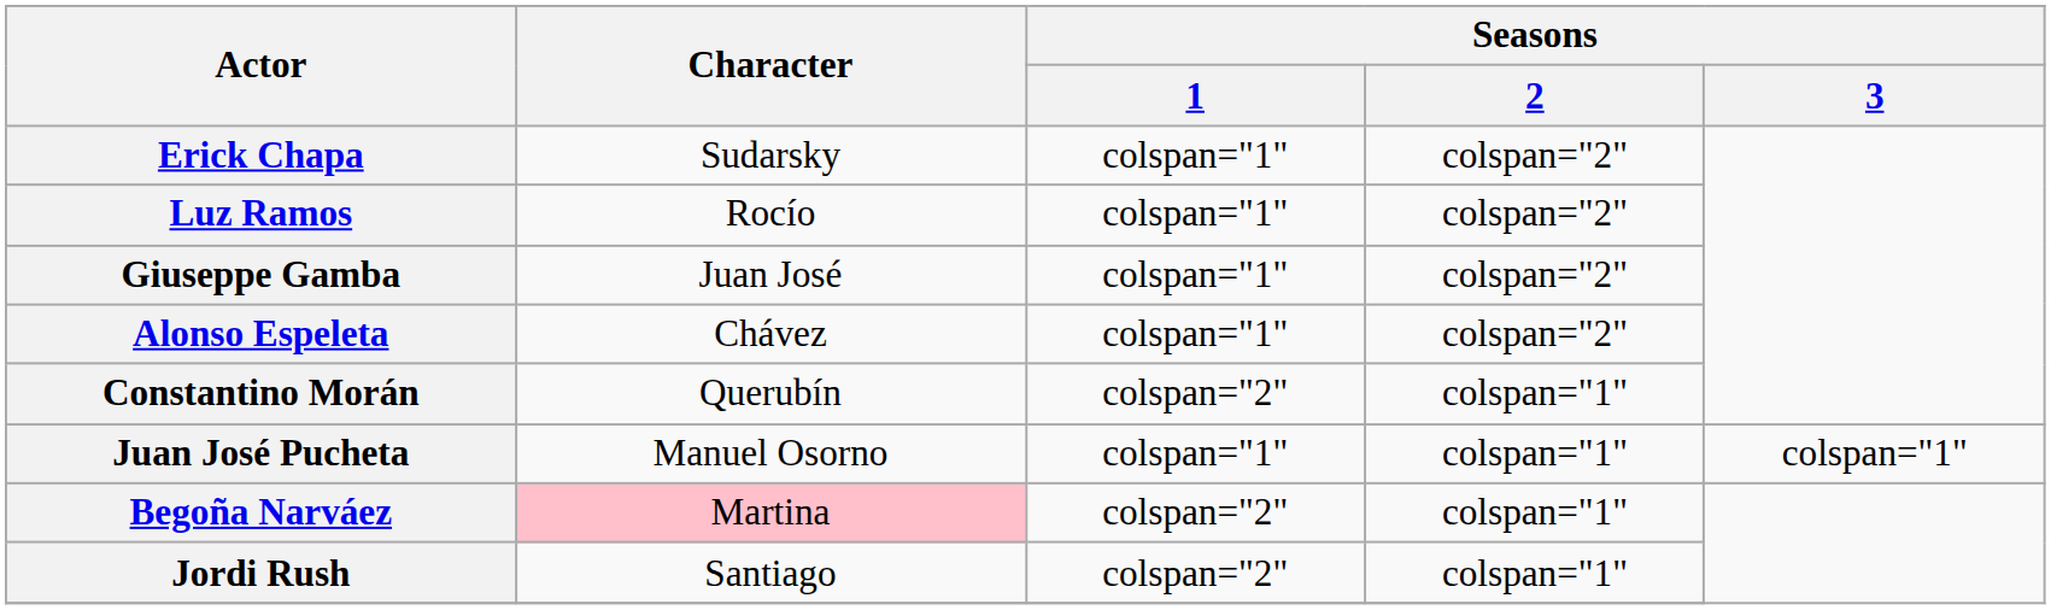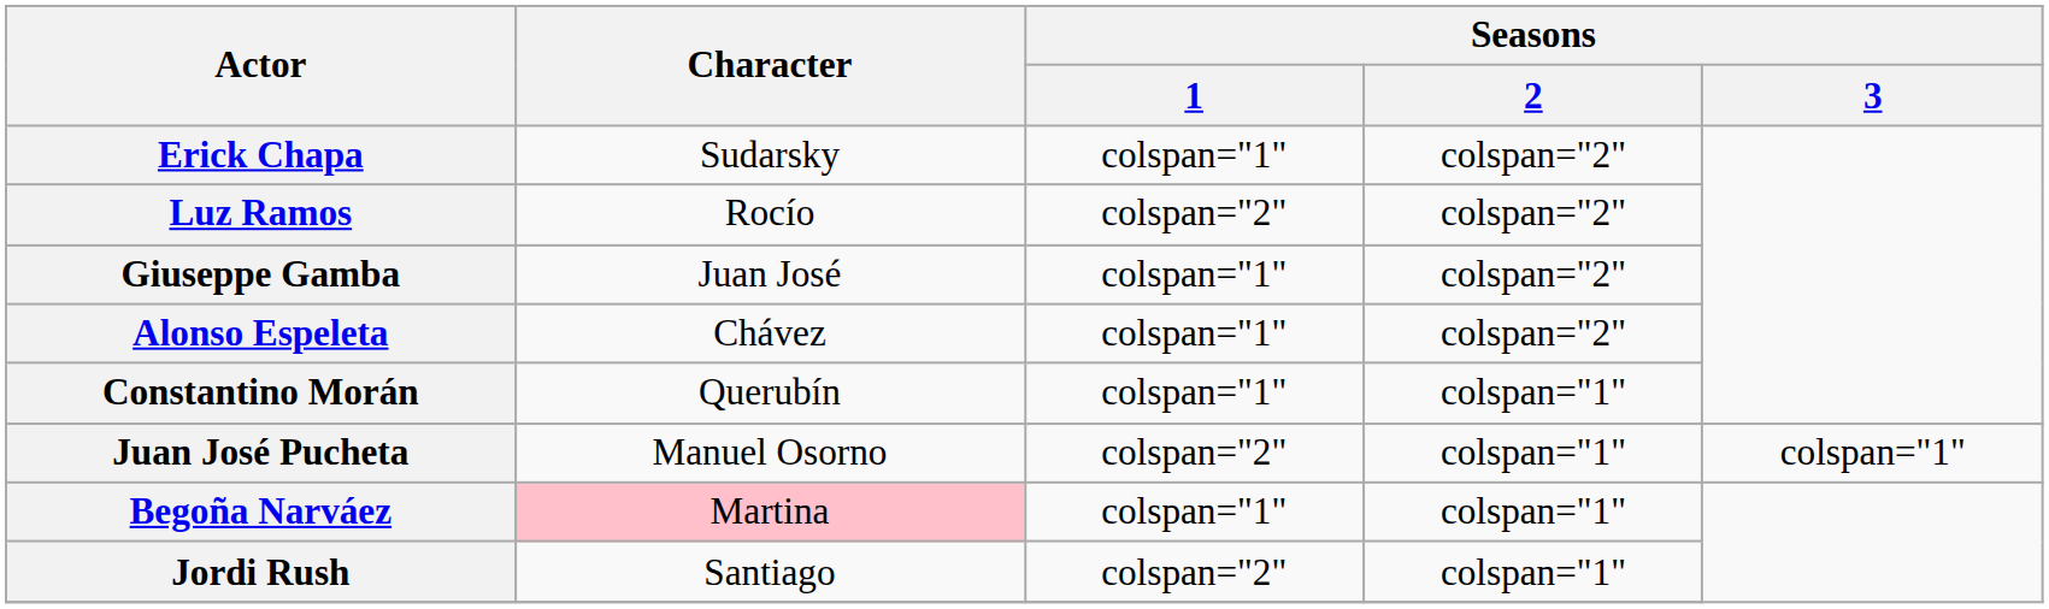Luz Ramos | Seasons / 1: colspan="1" -> colspan="2"
Constantino Morán | Seasons / 1: colspan="2" -> colspan="1"
Juan José Pucheta | Seasons / 1: colspan="1" -> colspan="2"
Begoña Narváez | Seasons / 1: colspan="2" -> colspan="1"
